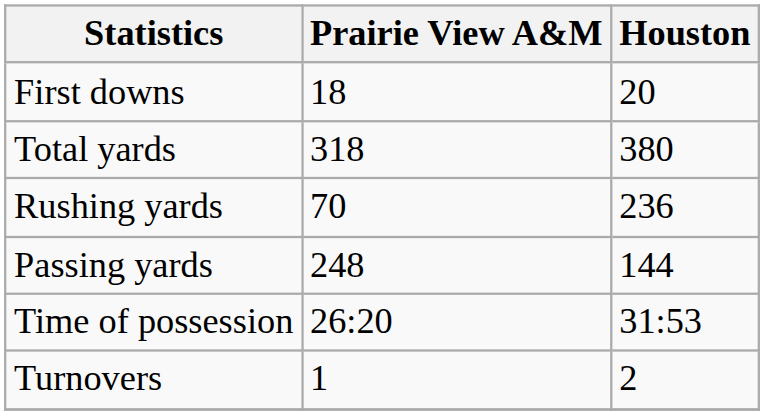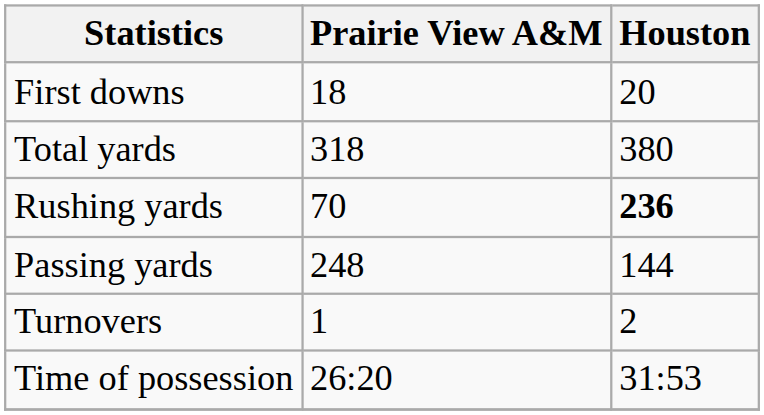Rushing yards | Houston: normal -> bold
rows swapped: Turnovers <-> Time of possession
